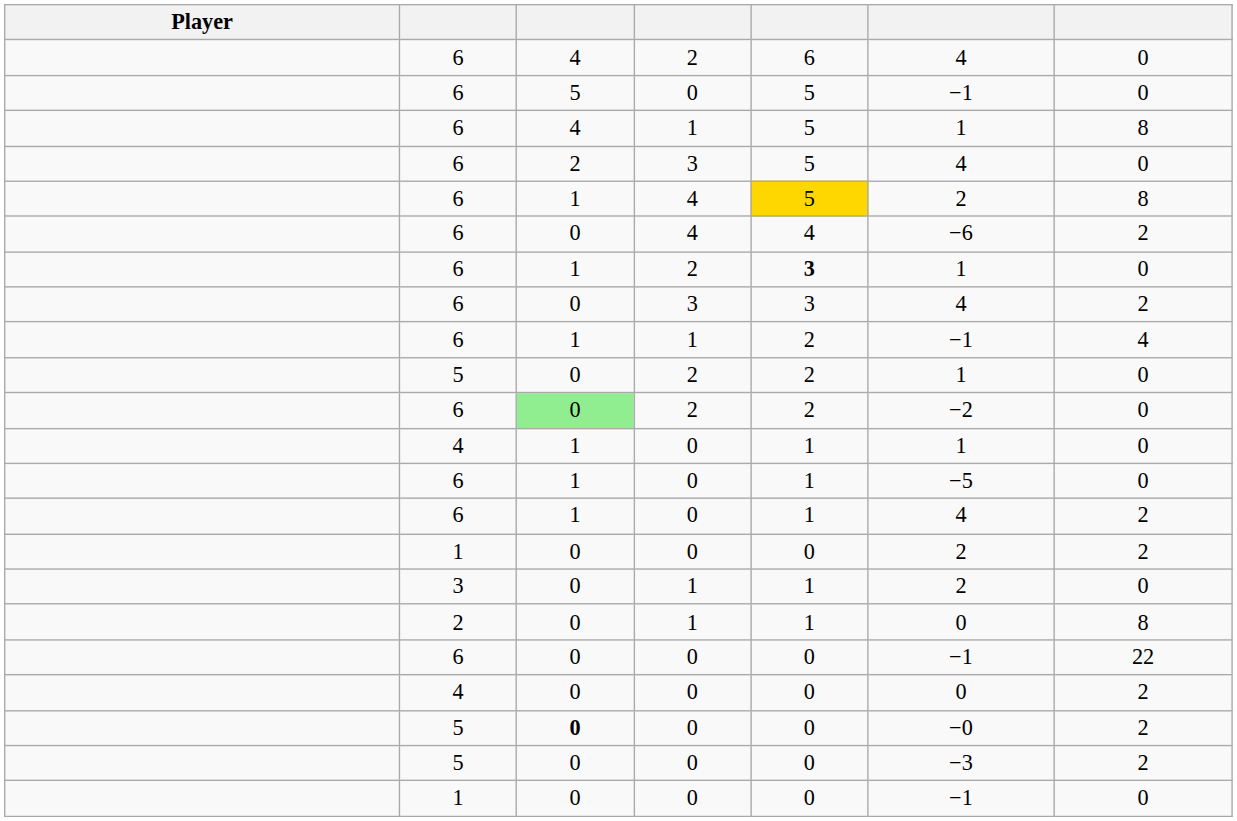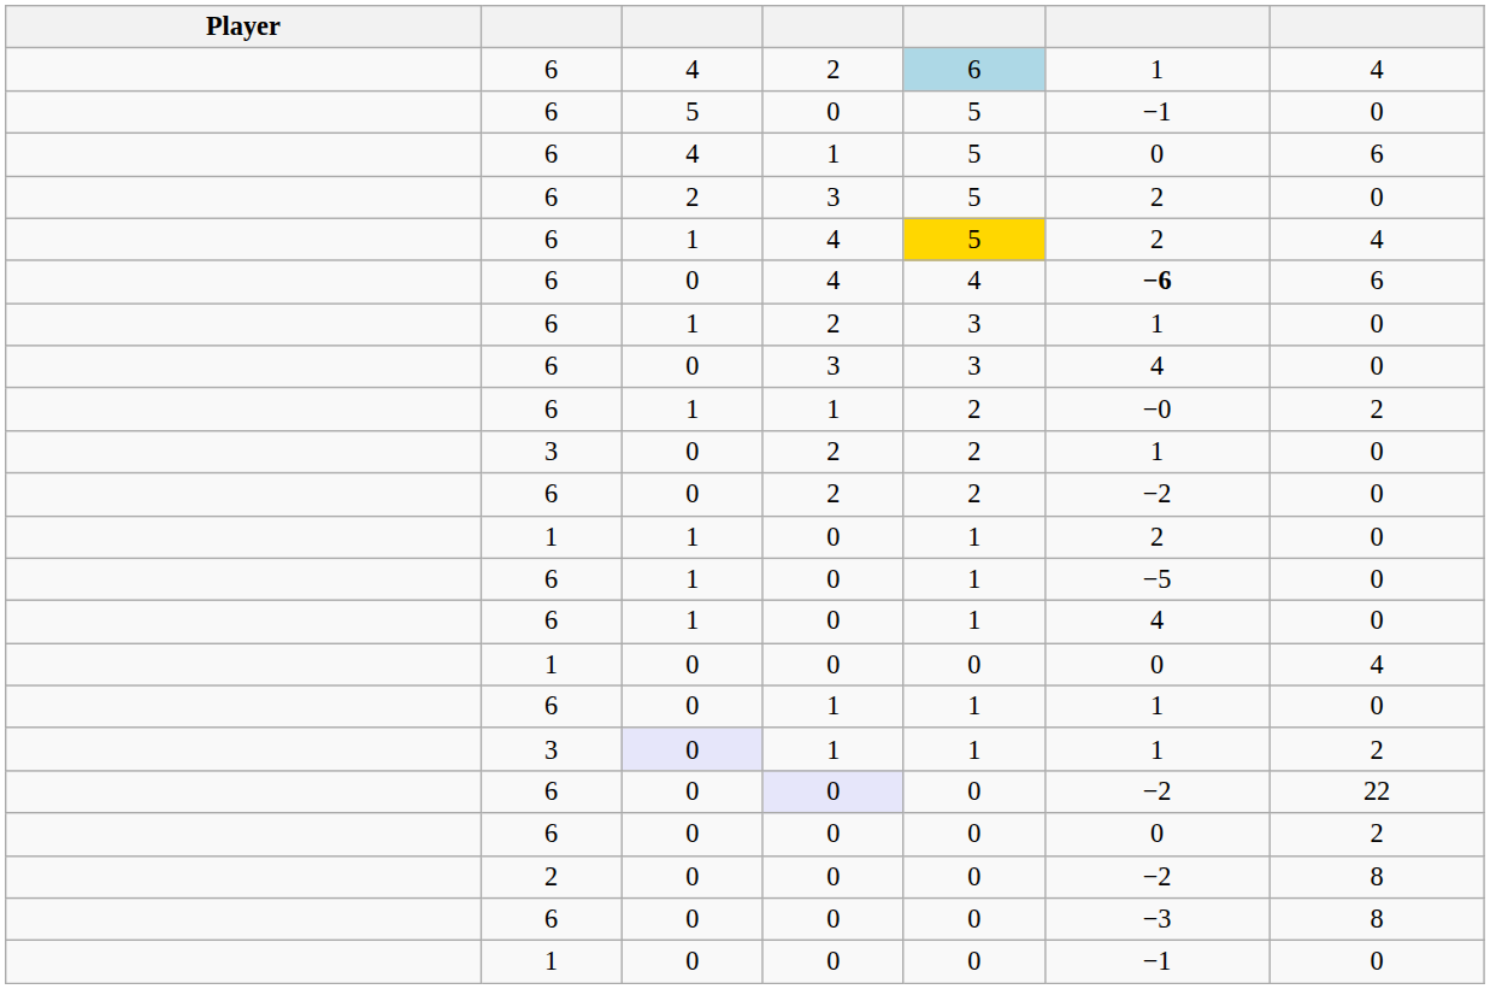row 2 | column 5: no background -> lightblue background
row 2 | column 6: 4 -> 1
row 2 | column 7: 0 -> 4
row 4 | column 6: 1 -> 0
row 4 | column 7: 8 -> 6
row 5 | column 6: 4 -> 2
row 6 | column 7: 8 -> 4
row 7 | column 6: normal -> bold
row 7 | column 7: 2 -> 6
row 8 | column 5: bold -> normal
row 9 | column 7: 2 -> 0
row 10 | column 6: −1 -> −0
row 10 | column 7: 4 -> 2
row 11 | column 2: 5 -> 3
row 12 | column 3: lightgreen background -> no background
row 13 | column 2: 4 -> 1
row 13 | column 6: 1 -> 2
row 15 | column 7: 2 -> 0
row 16 | column 6: 2 -> 0
row 16 | column 7: 2 -> 4
row 17 | column 2: 3 -> 6
row 17 | column 6: 2 -> 1
row 18 | column 2: 2 -> 3
row 18 | column 3: no background -> lavender background
row 18 | column 6: 0 -> 1
row 18 | column 7: 8 -> 2
row 19 | column 4: no background -> lavender background
row 19 | column 6: −1 -> −2
row 20 | column 2: 4 -> 6
row 21 | column 2: 5 -> 2
row 21 | column 3: bold -> normal
row 21 | column 6: −0 -> −2
row 21 | column 7: 2 -> 8
row 22 | column 2: 5 -> 6
row 22 | column 7: 2 -> 8
